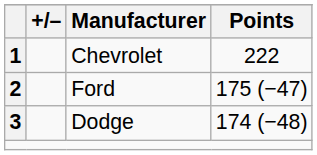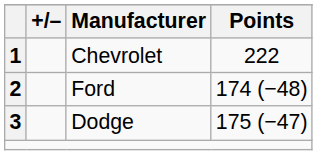Ford | Points: 175 (−47) -> 174 (−48)
Dodge | Points: 174 (−48) -> 175 (−47)
